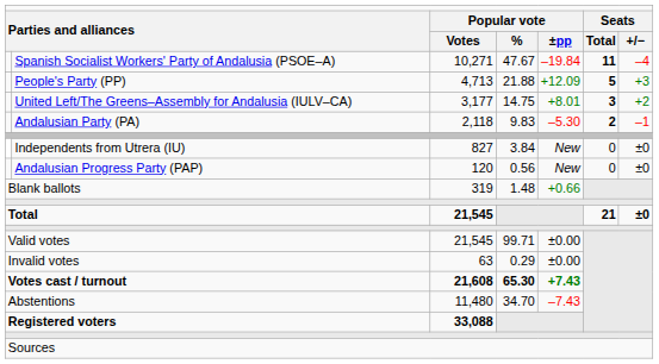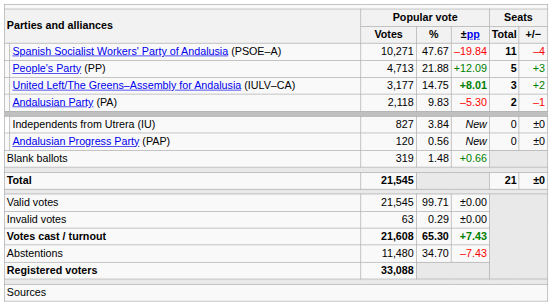United Left/The Greens–Assembly for Andalusia (IULV–CA) | column 5: normal -> bold
